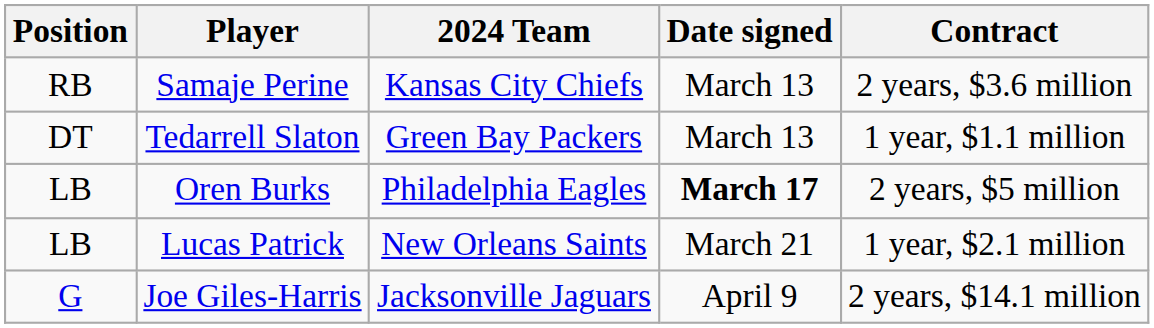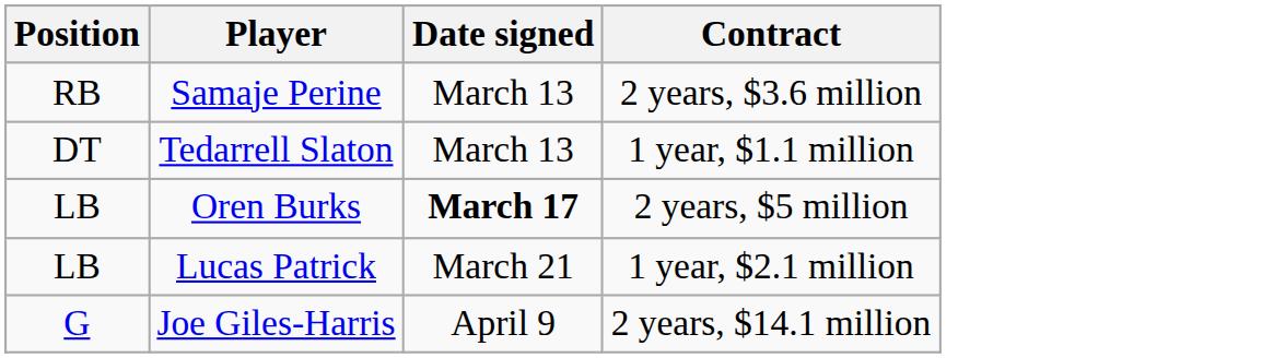- column: 2024 Team | Kansas City Chiefs | Green Bay Packers | Philadelphia Eagles | New Orleans Saints | Jacksonville Jaguars
